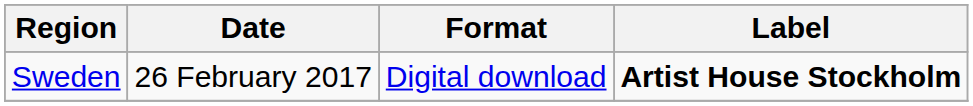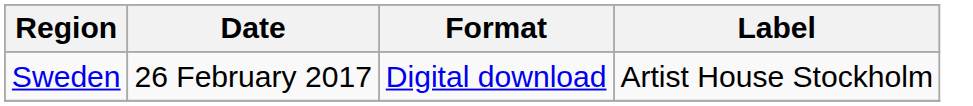Sweden | Label: bold -> normal
